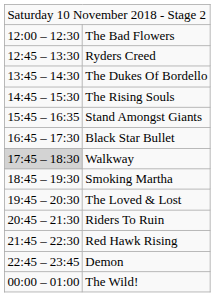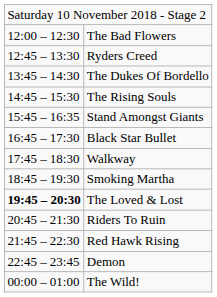Walkway | column 1: lightgrey background -> no background
The Loved & Lost | column 1: normal -> bold
